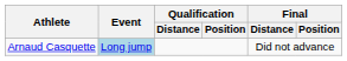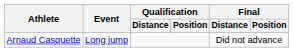Arnaud Casquette | Event: lightblue background -> no background
